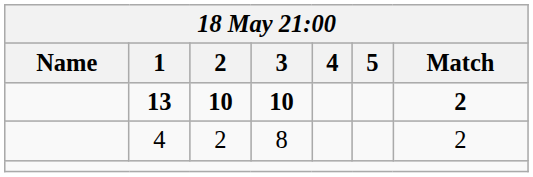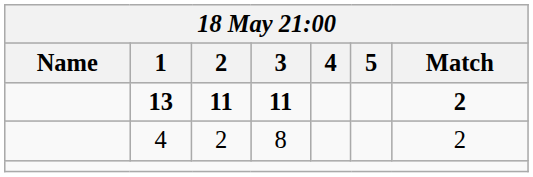row 3 | 2: 10 -> 11
row 3 | 3: 10 -> 11
